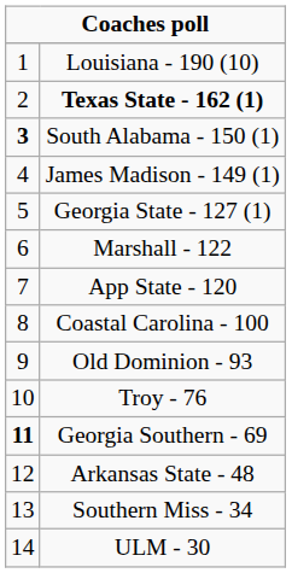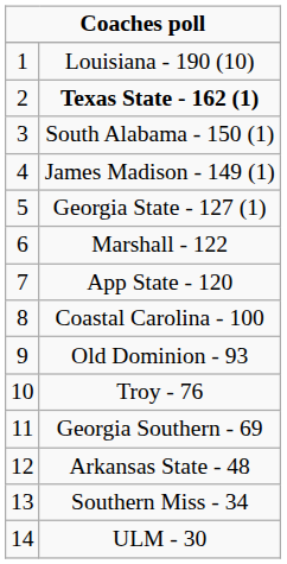South Alabama - 150 (1) | column 1: bold -> normal
Georgia Southern - 69 | column 1: bold -> normal
